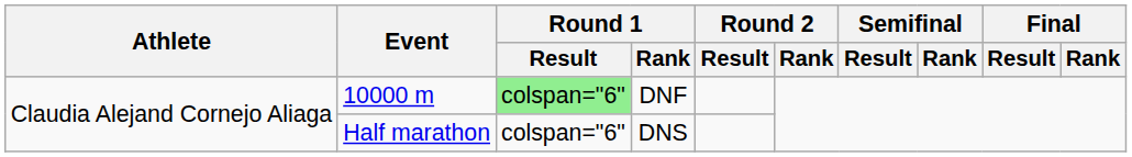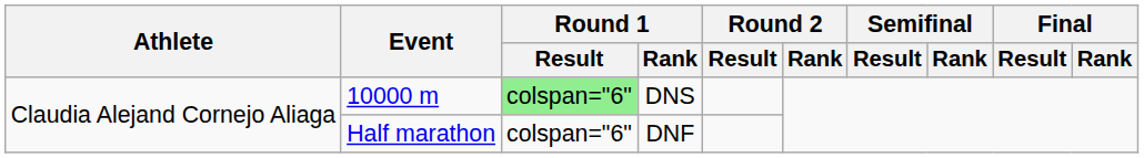10000 m | Round 1 / Rank: DNF -> DNS
Half marathon | Round 1 / Rank: DNS -> DNF
